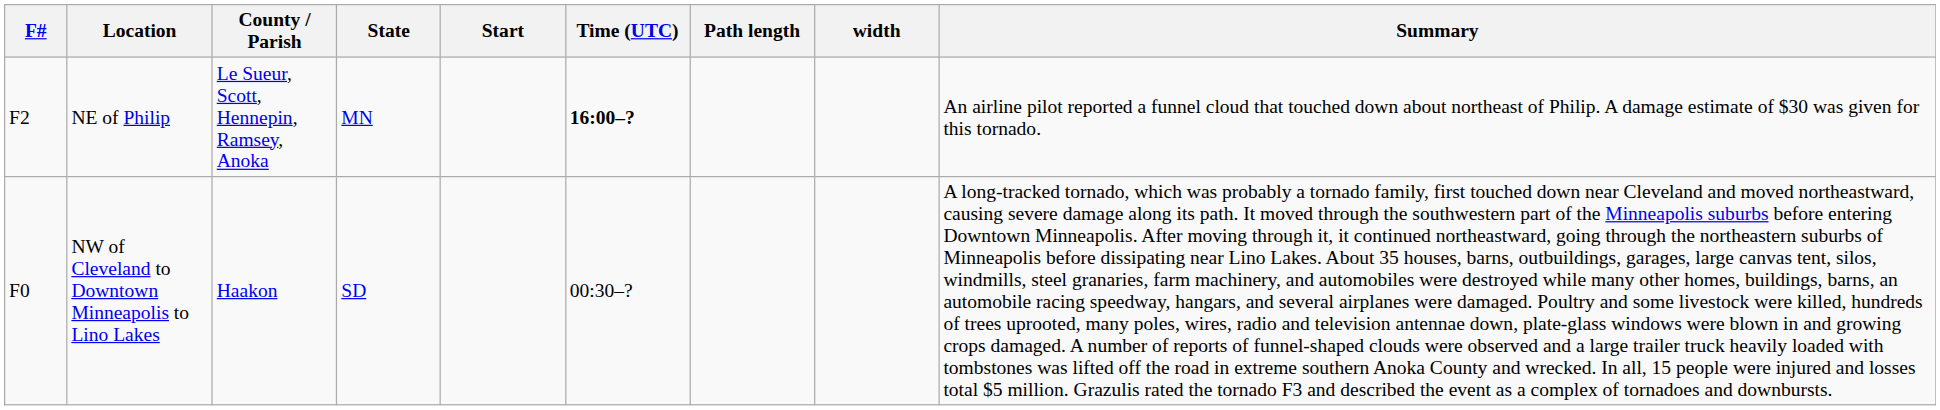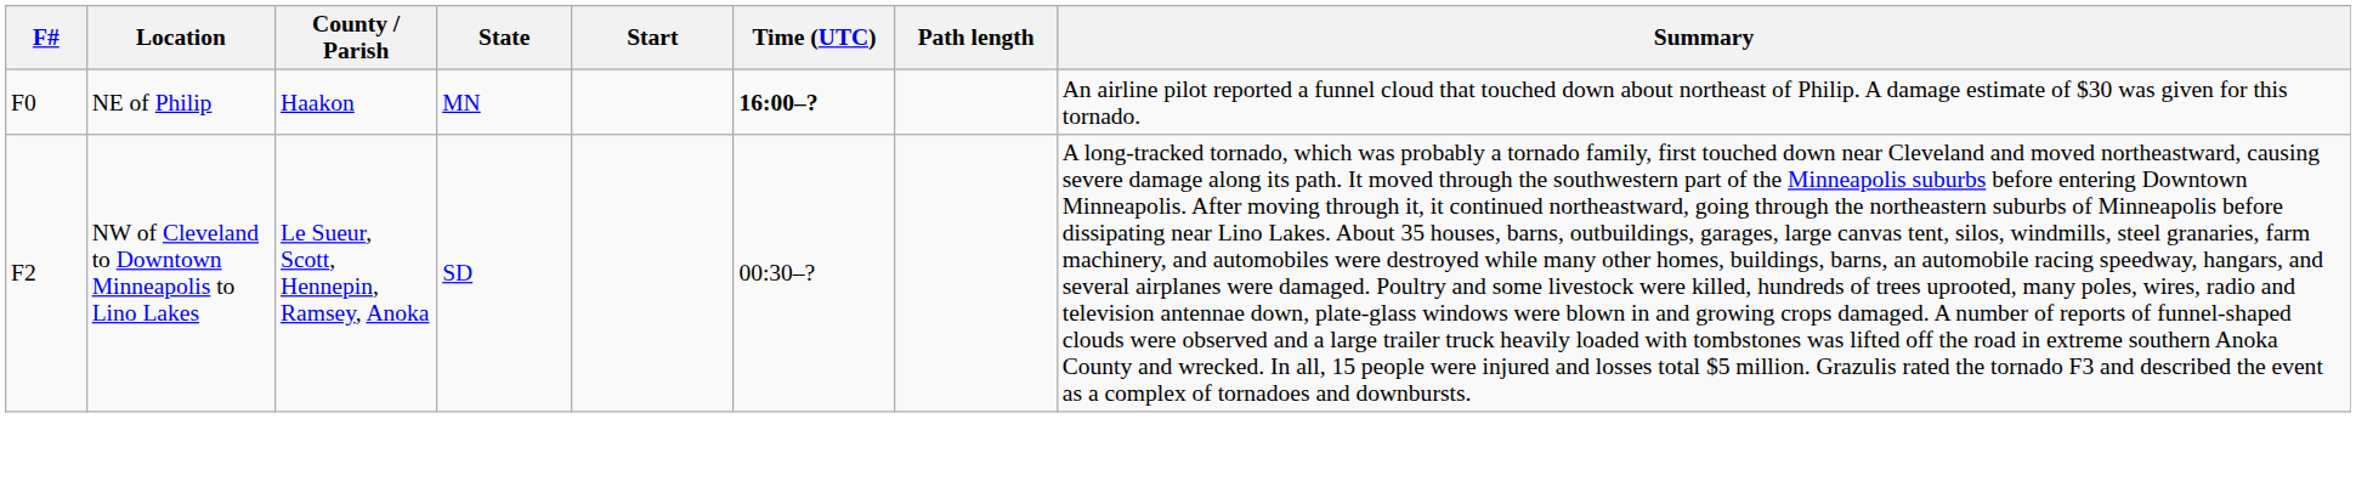- column: width
NE of Philip | F#: F2 -> F0
NE of Philip | County / Parish: Le Sueur, Scott, Hennepin, Ramsey, Anoka -> Haakon
NW of Cleveland to Downtown Minneapolis to Lino Lakes | F#: F0 -> F2
NW of Cleveland to Downtown Minneapolis to Lino Lakes | County / Parish: Haakon -> Le Sueur, Scott, Hennepin, Ramsey, Anoka
